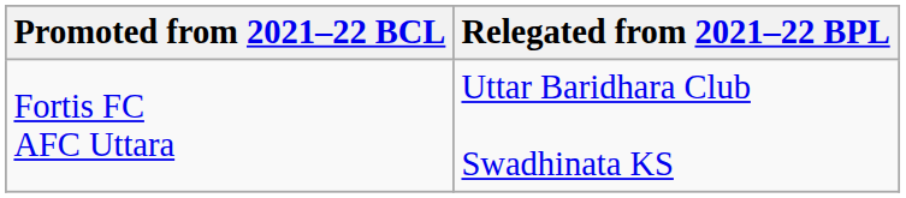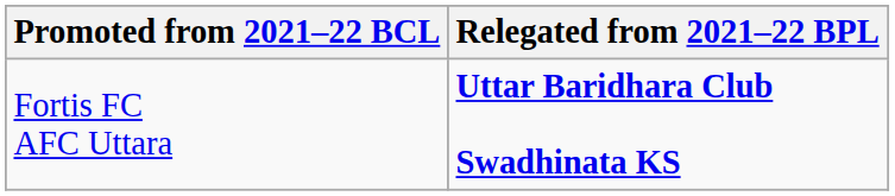Fortis FC AFC Uttara | Relegated from 2021–22 BPL: normal -> bold
